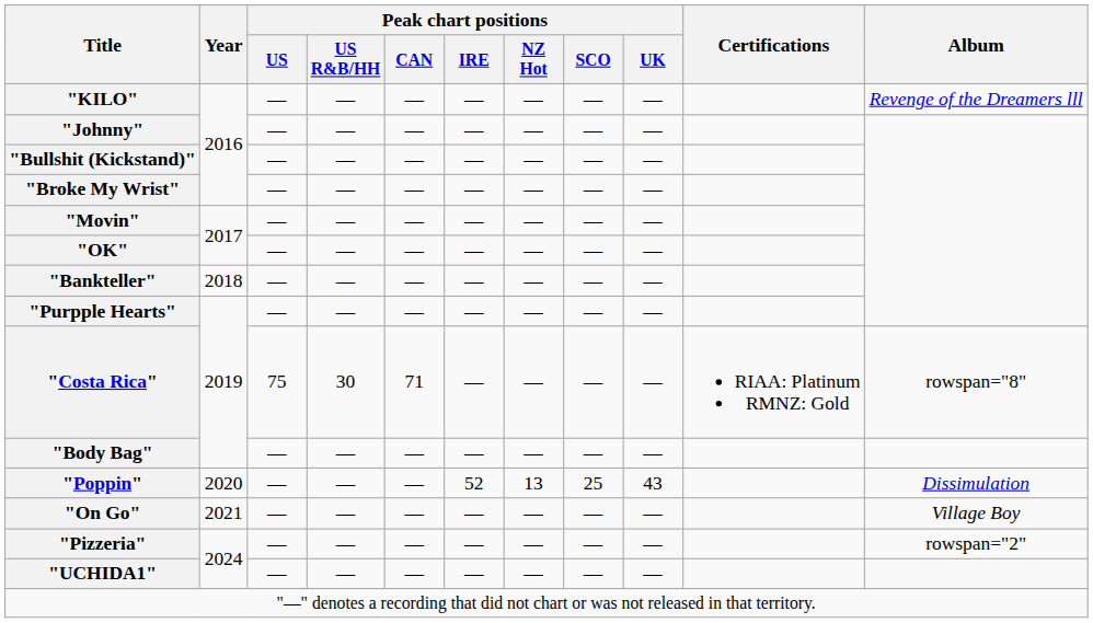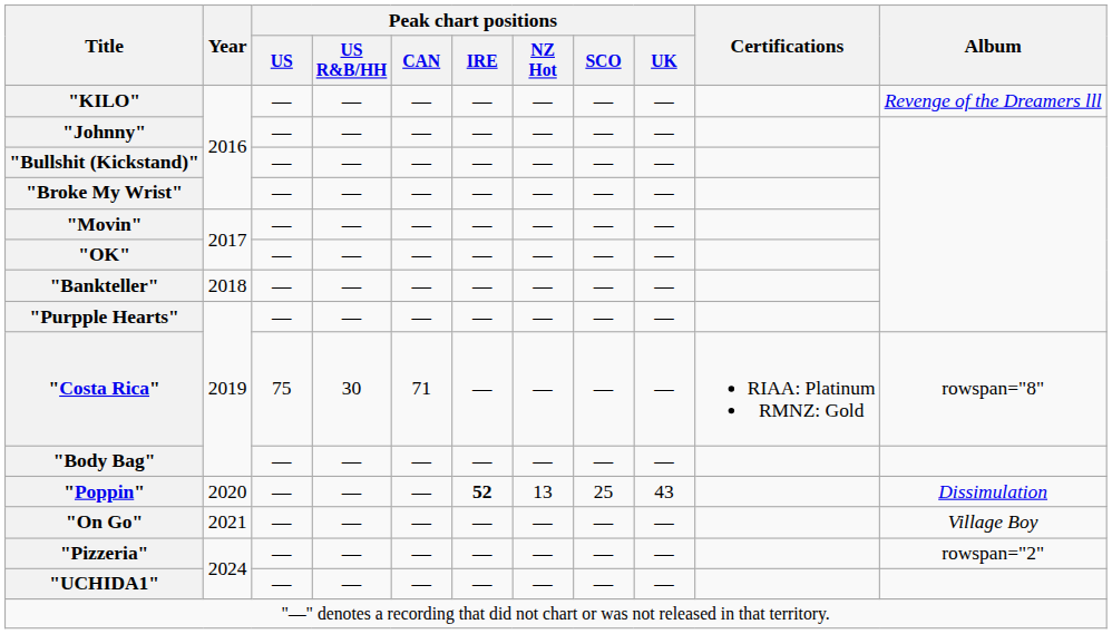"Poppin" | Peak chart positions / IRE: normal -> bold
